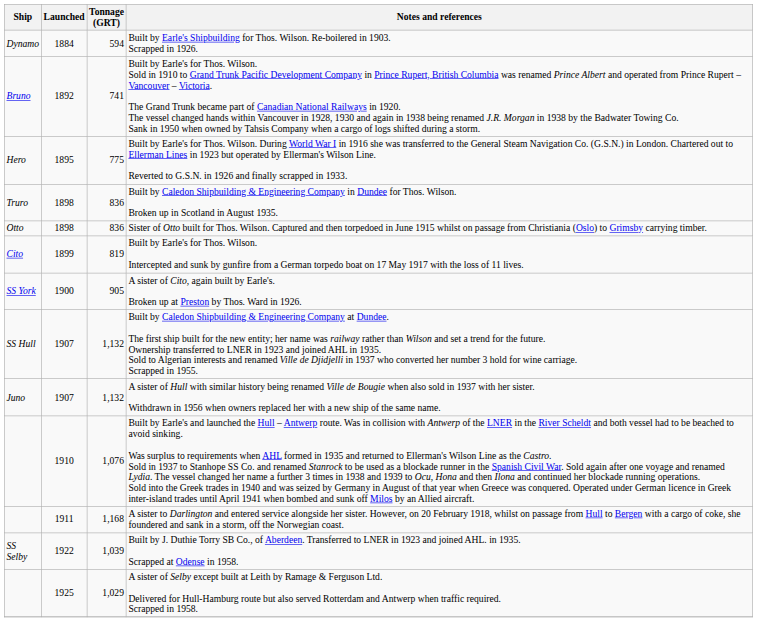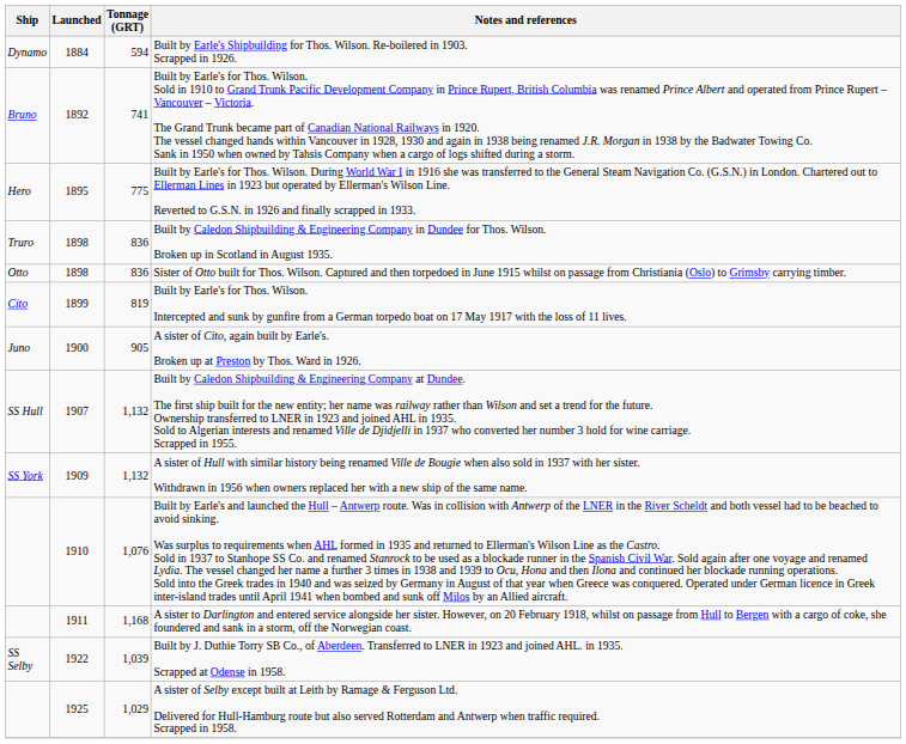row 8 | Ship: SS York -> Juno
row 10 | Ship: Juno -> SS York
row 10 | Launched: 1907 -> 1909
